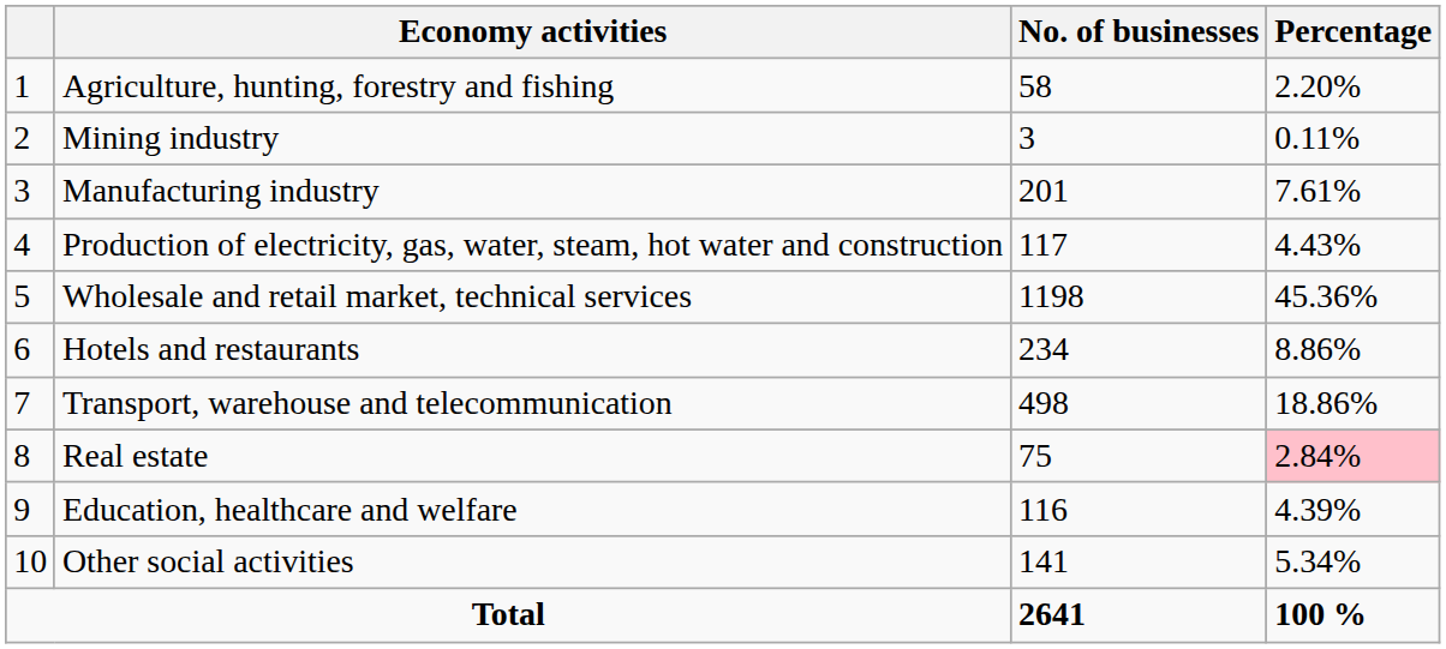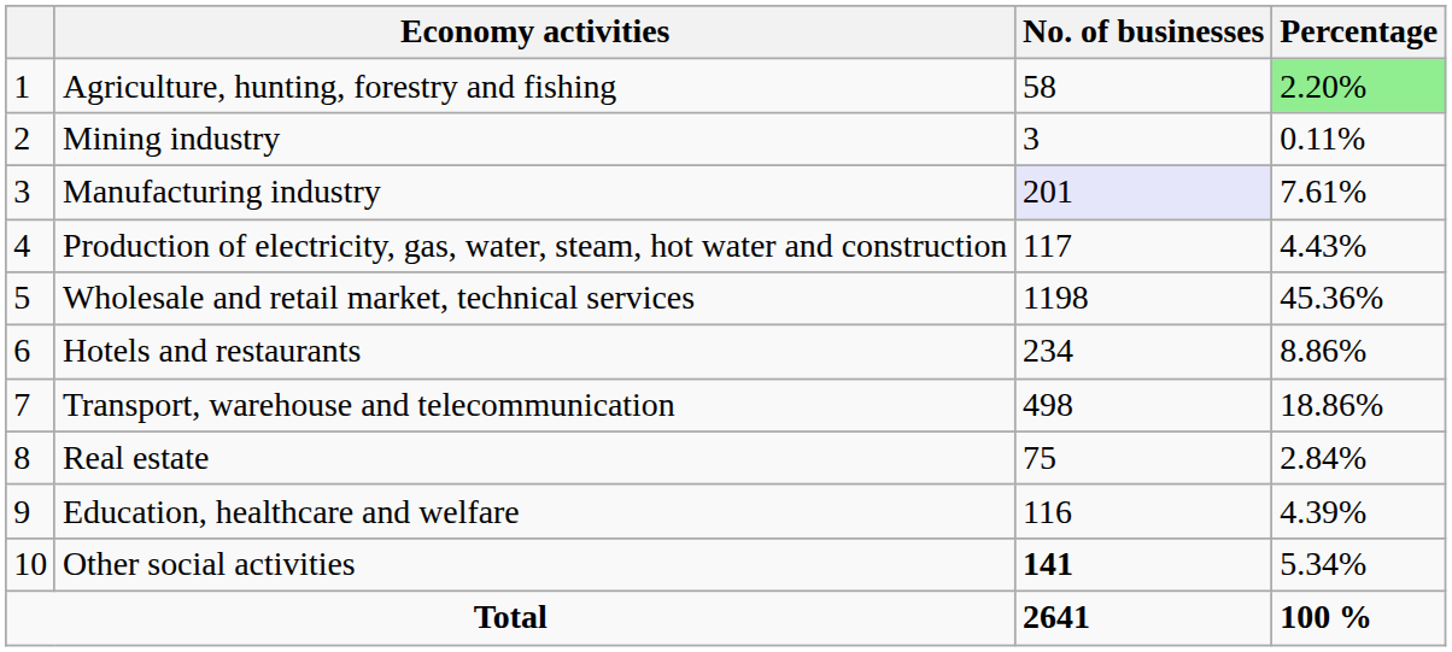Agriculture, hunting, forestry and fishing | Percentage: no background -> lightgreen background
Manufacturing industry | No. of businesses: no background -> lavender background
Real estate | Percentage: pink background -> no background
Other social activities | No. of businesses: normal -> bold
